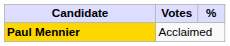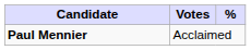Paul Mennier | Candidate: gold background -> no background
